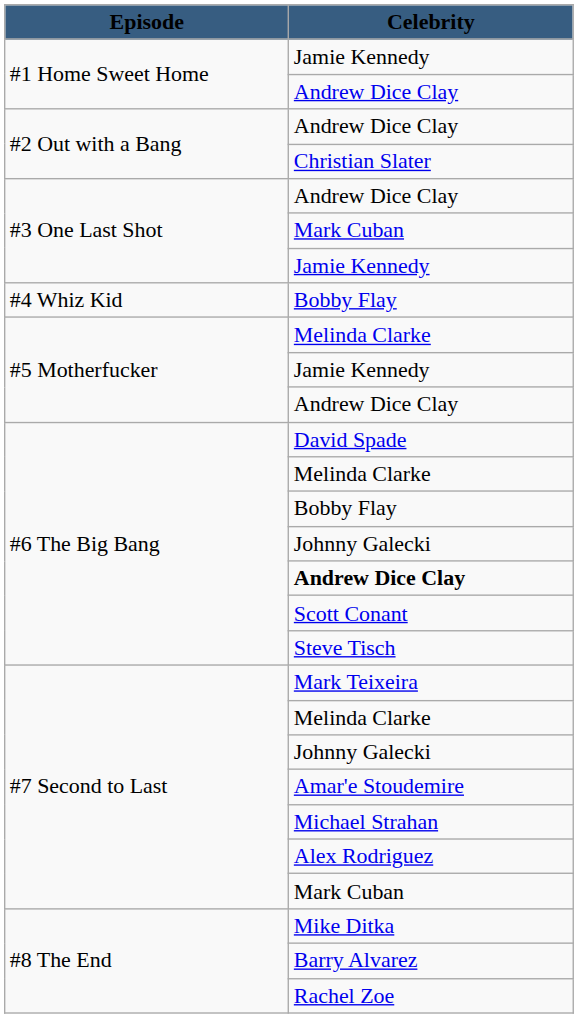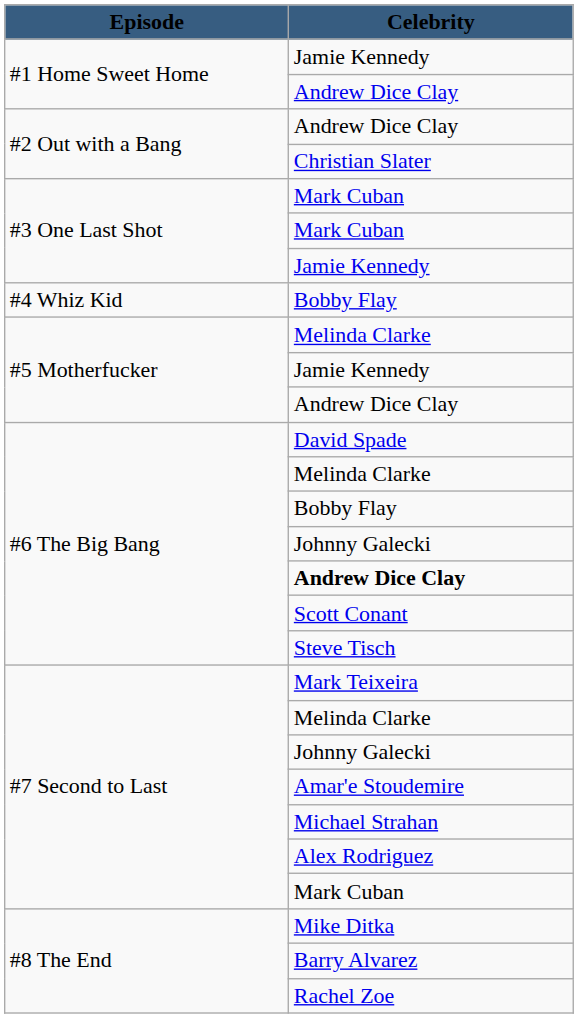row 6 | Celebrity: Andrew Dice Clay -> Mark Cuban
